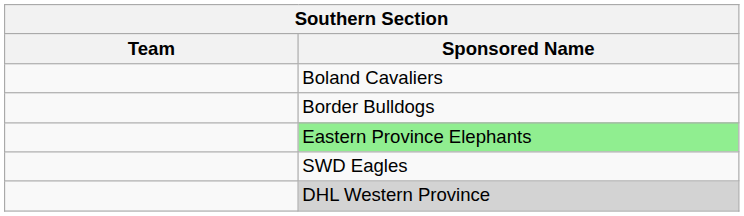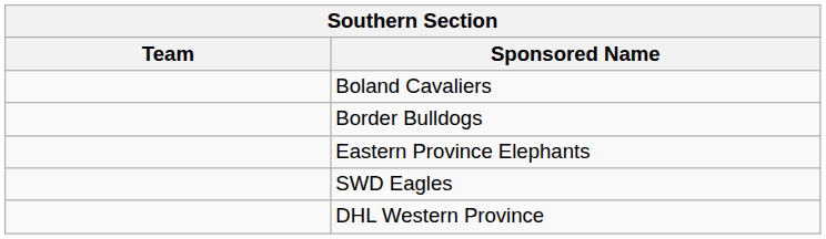Eastern Province Elephants | Sponsored Name: lightgreen background -> no background
DHL Western Province | Sponsored Name: lightgrey background -> no background
